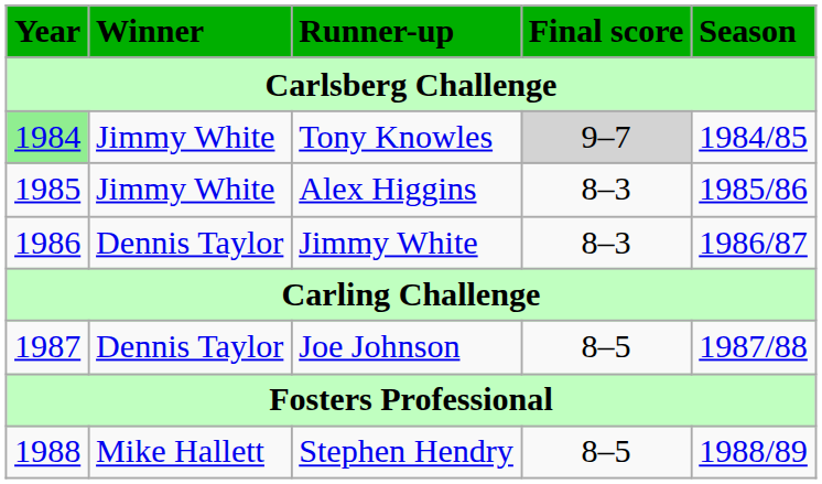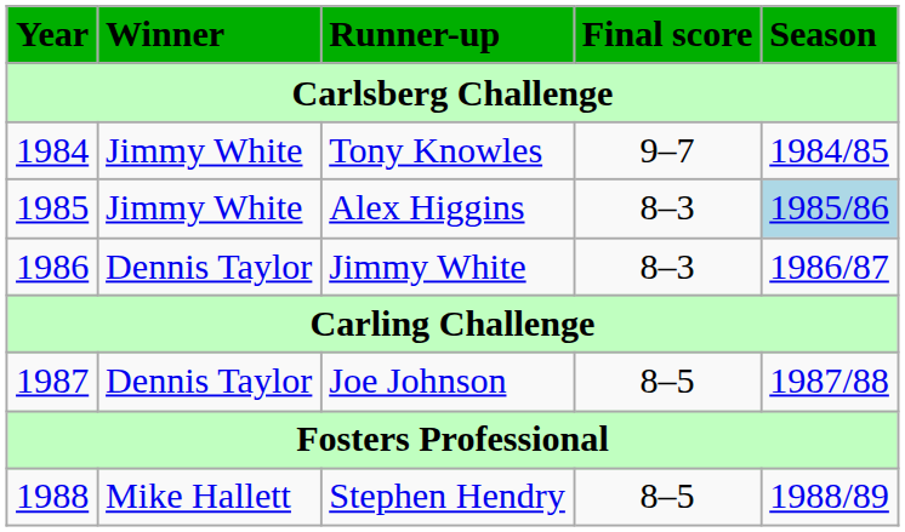Tony Knowles | Year: lightgreen background -> no background
Tony Knowles | Final score: lightgrey background -> no background
Alex Higgins | Season: no background -> lightblue background
